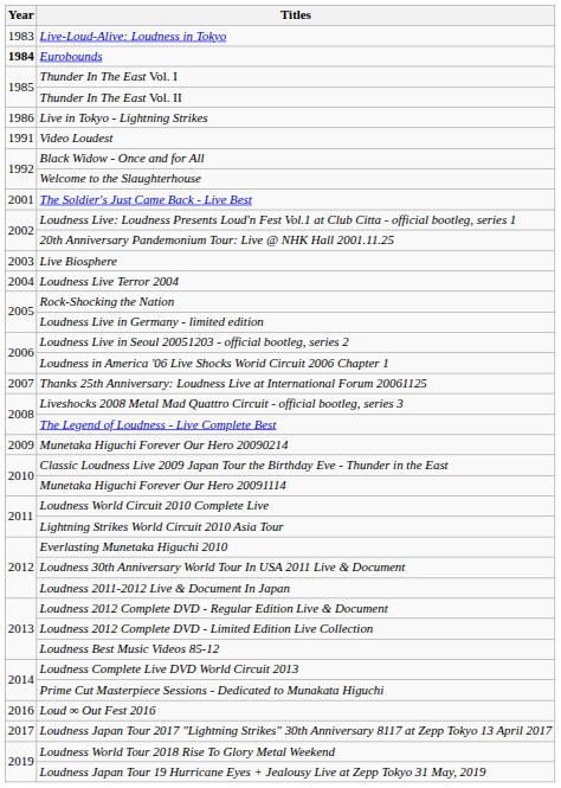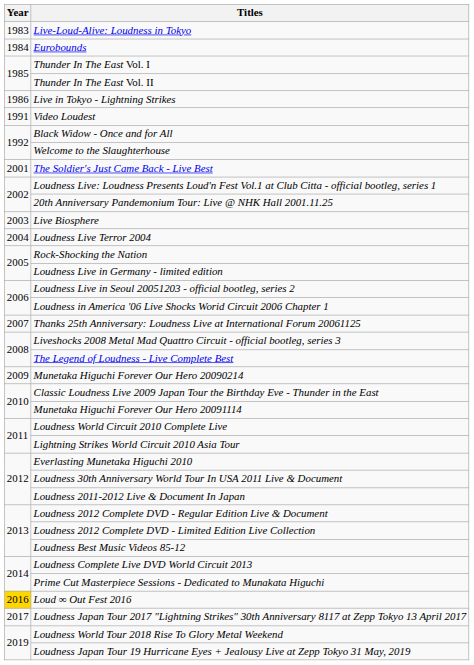Eurobounds | Year: bold -> normal
Loud ∞ Out Fest 2016 | Year: no background -> gold background
